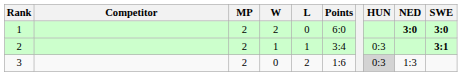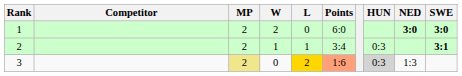3 | MP: no background -> khaki background
3 | L: no background -> gold background
3 | Points: no background -> lightsalmon background
